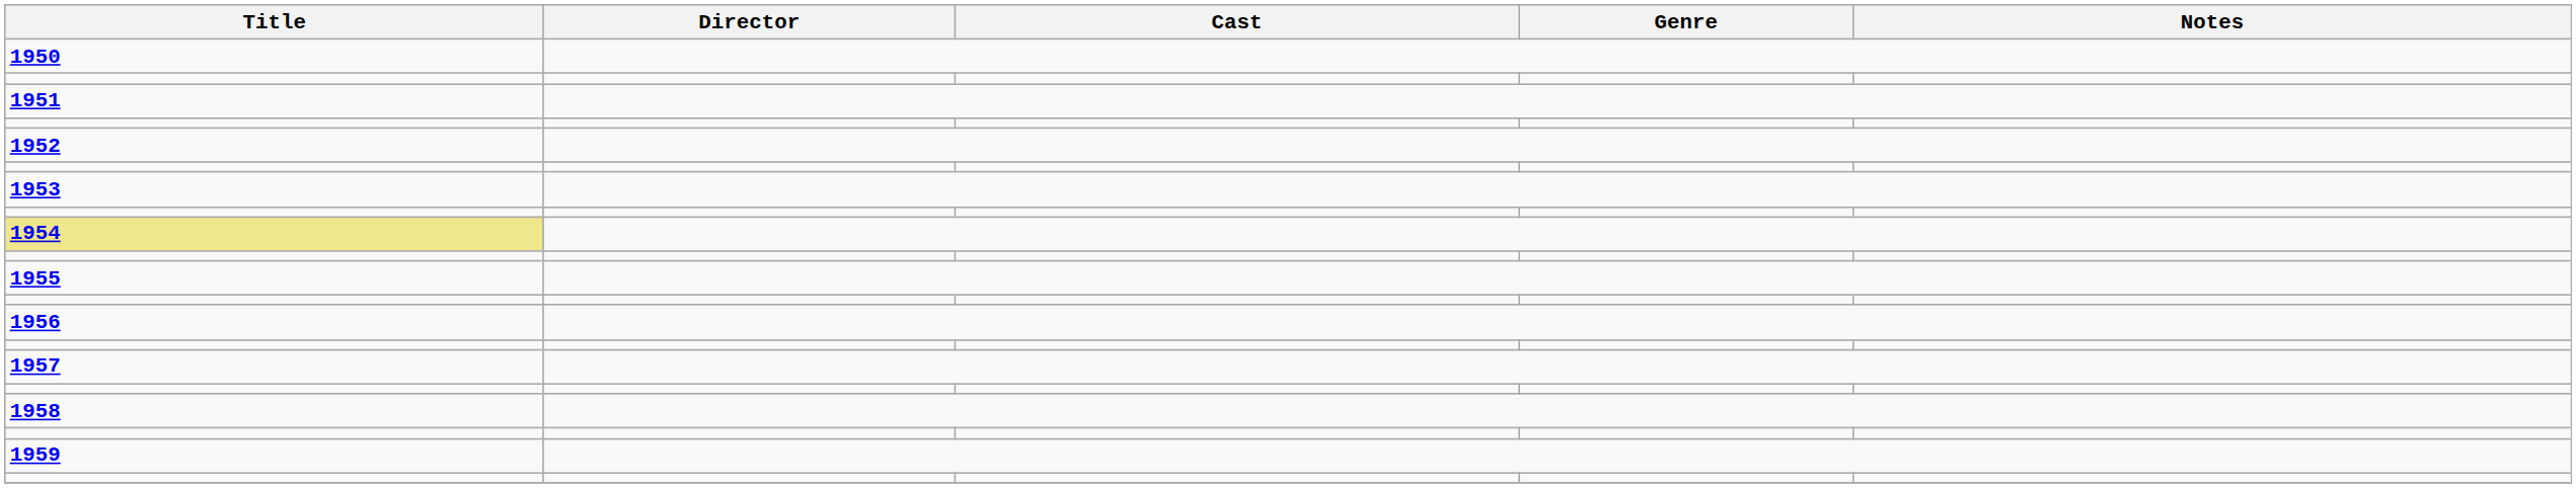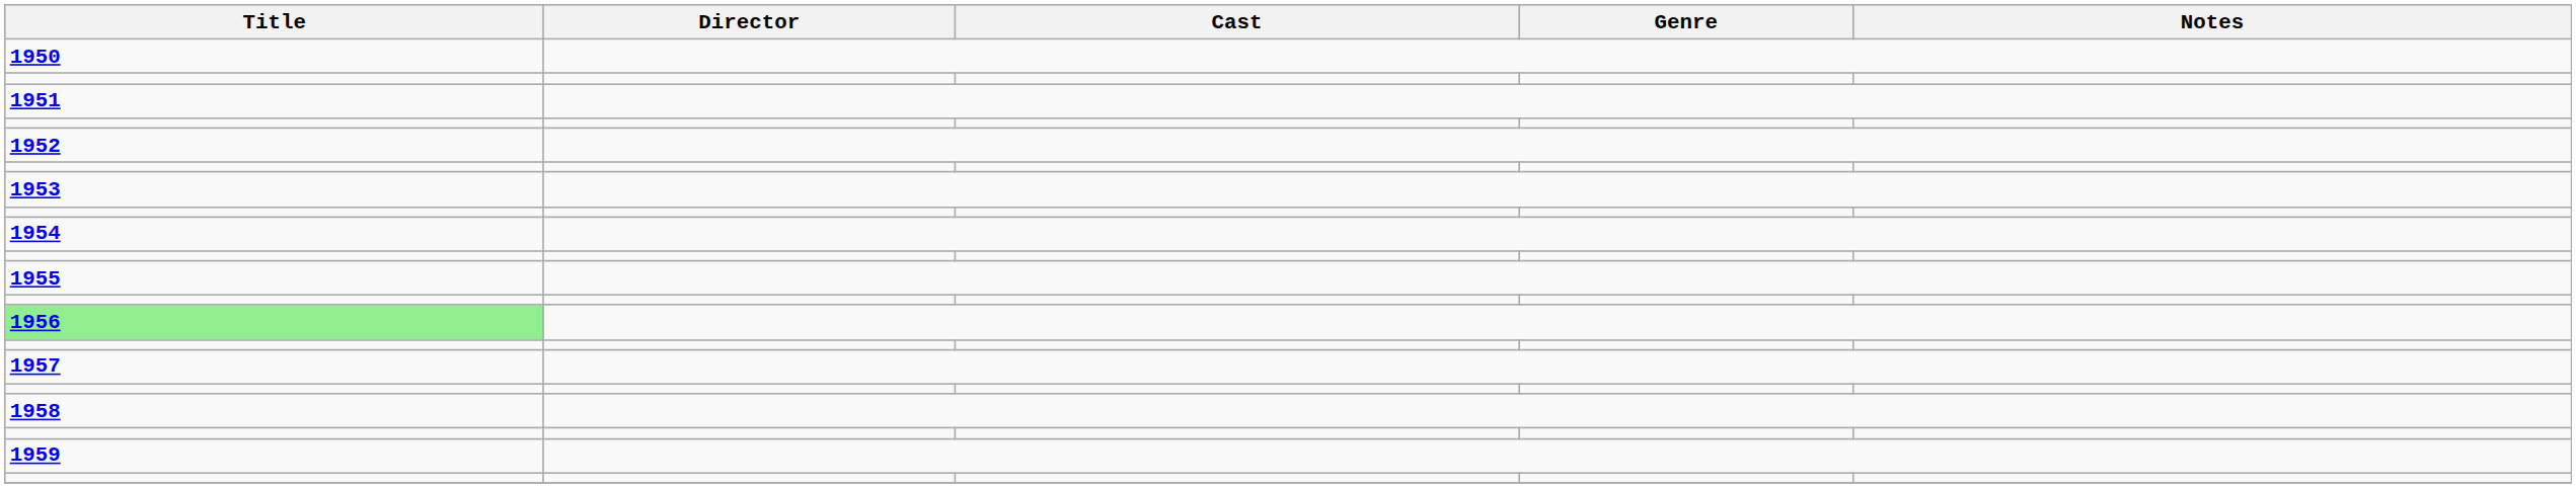1954 | Title: khaki background -> no background
1956 | Title: no background -> lightgreen background
